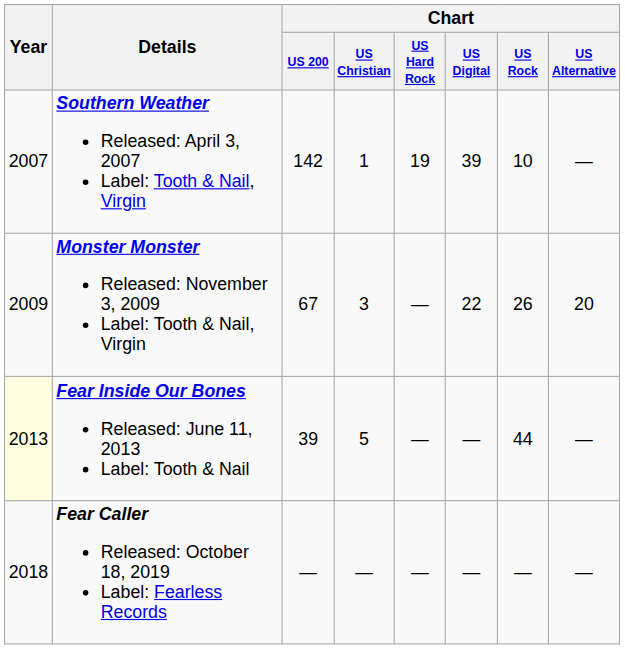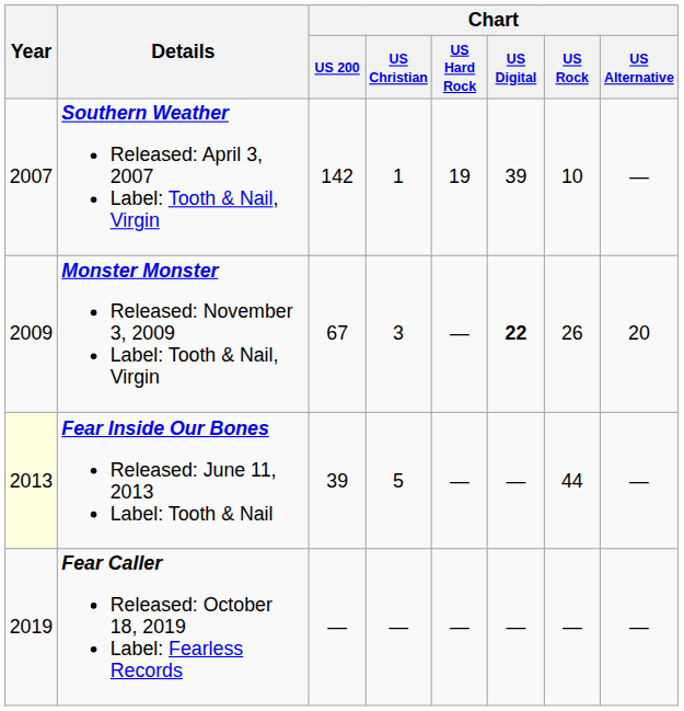row 4 | Chart / US Digital: normal -> bold
row 6 | Year: 2018 -> 2019
